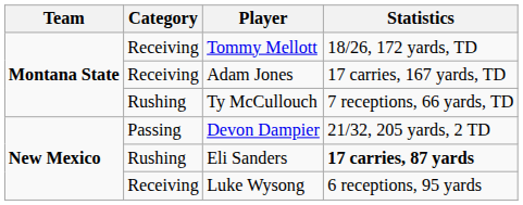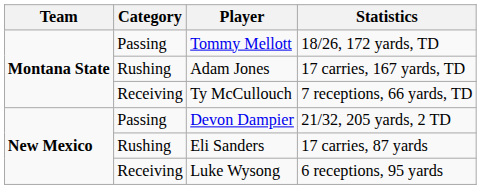Tommy Mellott | Category: Receiving -> Passing
Adam Jones | Category: Receiving -> Rushing
Ty McCullouch | Category: Rushing -> Receiving
Eli Sanders | Statistics: bold -> normal
